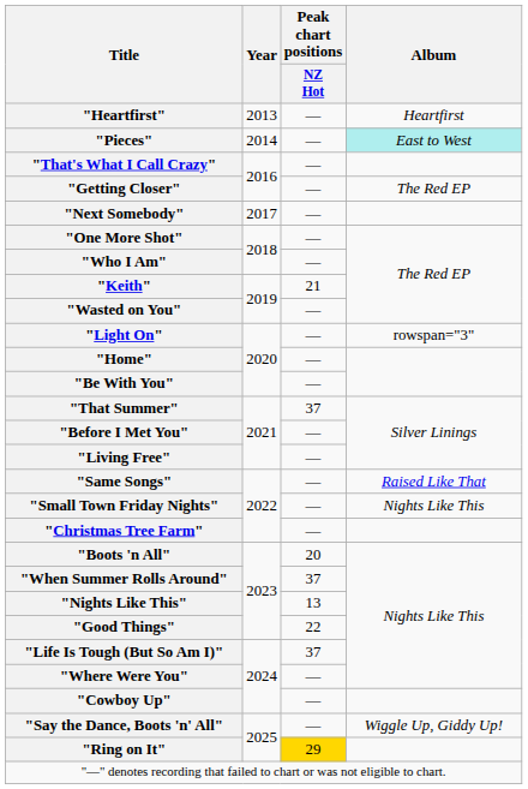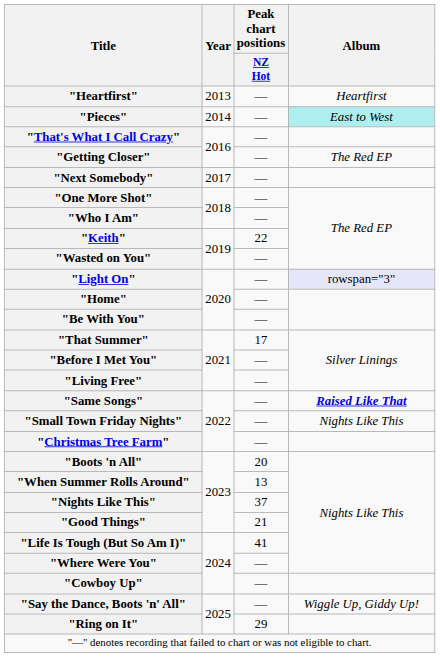"Keith" | Peak chart positions / NZ Hot: 21 -> 22
"Light On" | Album: no background -> lavender background
"That Summer" | Peak chart positions / NZ Hot: 37 -> 17
"Same Songs" | Album: normal -> bold
"When Summer Rolls Around" | Peak chart positions / NZ Hot: 37 -> 13
"Nights Like This" | Peak chart positions / NZ Hot: 13 -> 37
"Good Things" | Peak chart positions / NZ Hot: 22 -> 21
"Life Is Tough (But So Am I)" | Peak chart positions / NZ Hot: 37 -> 41
"Ring on It" | Peak chart positions / NZ Hot: gold background -> no background
